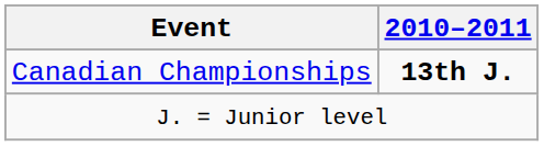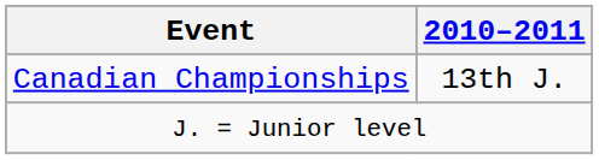Canadian Championships | 2010–2011: bold -> normal
